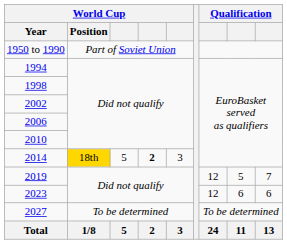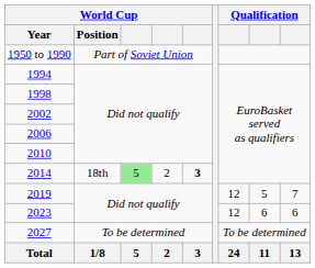2014 | World Cup / Position: gold background -> no background
2014 | column 3: no background -> lightgreen background
2014 | column 4: bold -> normal
2014 | column 5: normal -> bold
